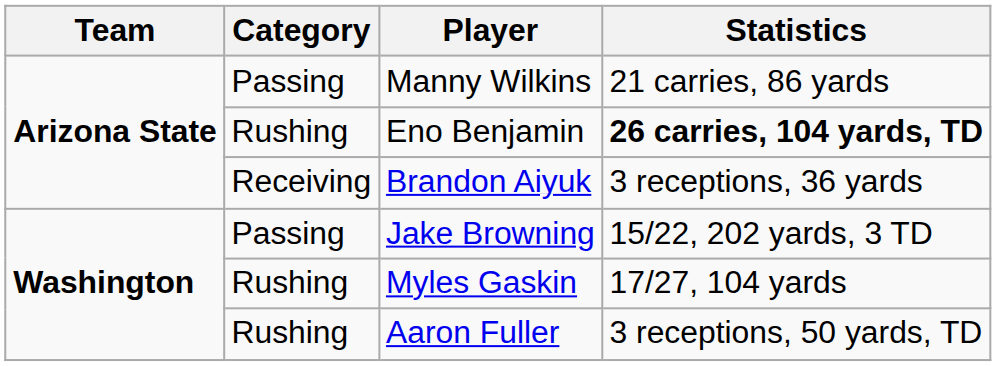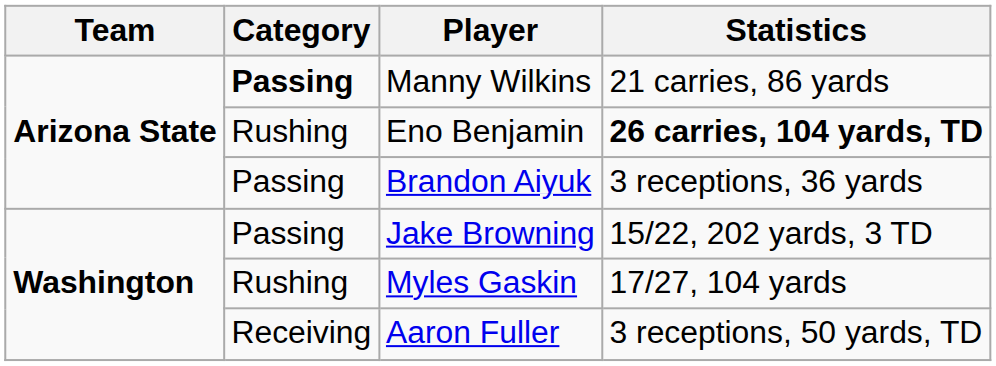Manny Wilkins | Category: normal -> bold
Brandon Aiyuk | Category: Receiving -> Passing
Aaron Fuller | Category: Rushing -> Receiving
